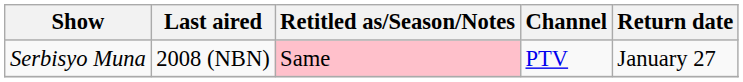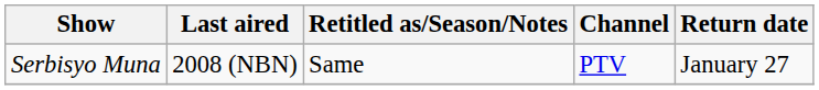Serbisyo Muna | Retitled as/Season/Notes: pink background -> no background
